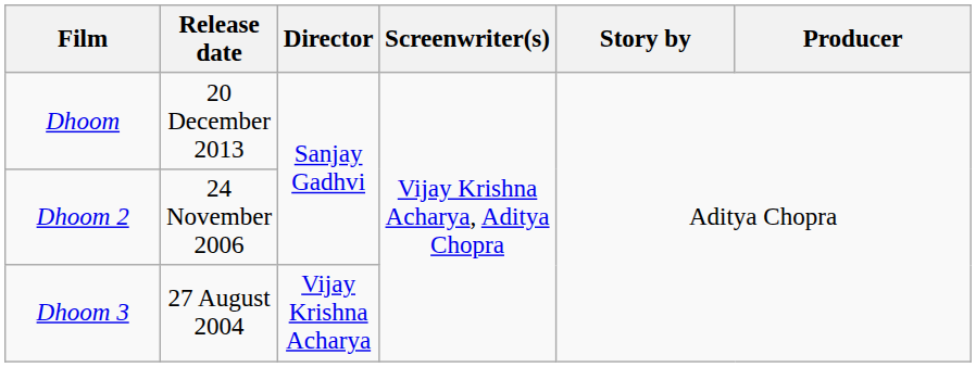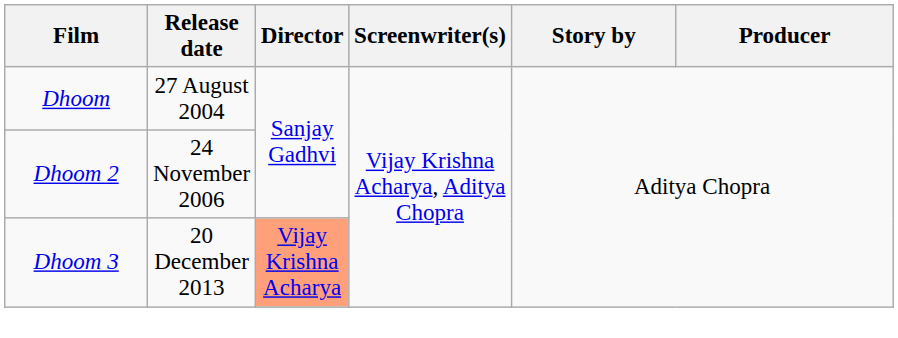Dhoom | Release date: 20 December 2013 -> 27 August 2004
Dhoom 3 | Release date: 27 August 2004 -> 20 December 2013
Dhoom 3 | Director: no background -> lightsalmon background
